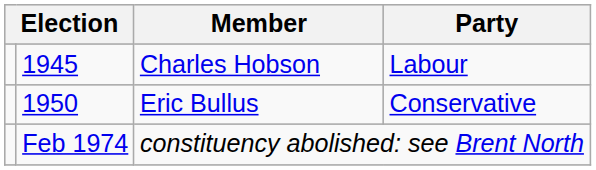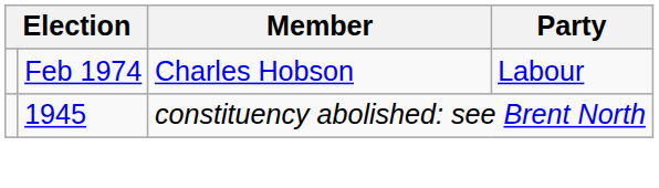Charles Hobson | column 2: 1945 -> Feb 1974
- row: 1950 | Eric Bullus | Conservative
constituency abolished: see Brent North | column 2: Feb 1974 -> 1945
